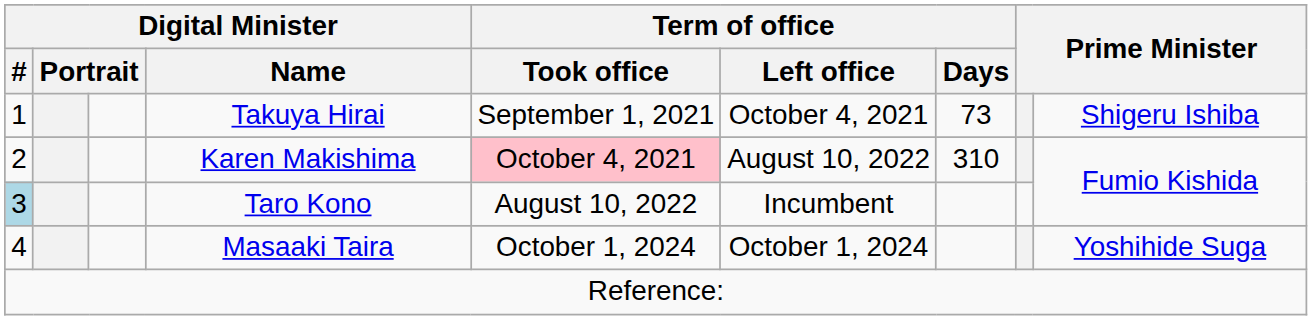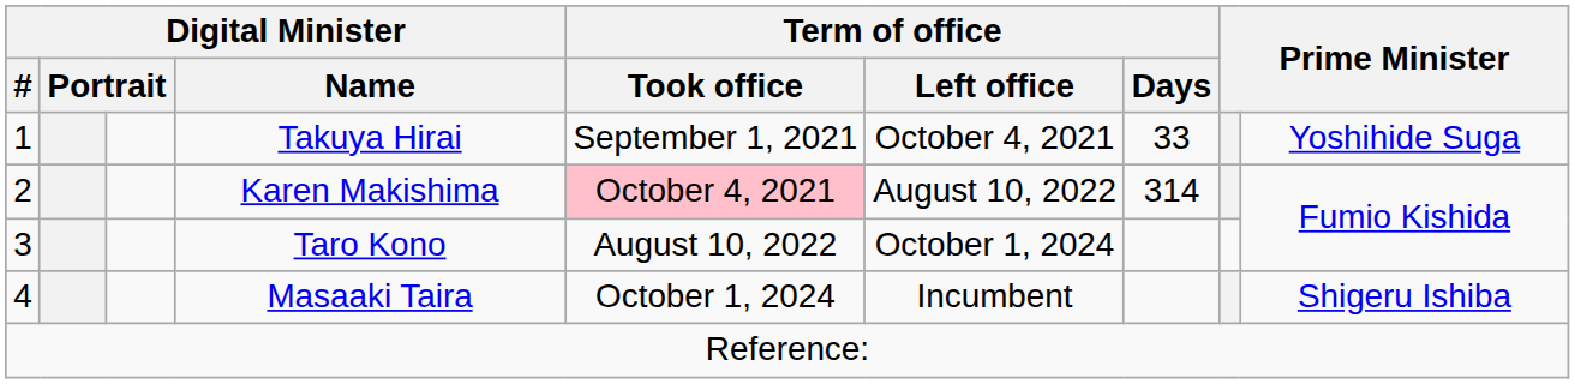Takuya Hirai | Term of office / Days: 73 -> 33
Takuya Hirai | column 9: Shigeru Ishiba -> Yoshihide Suga
Karen Makishima | Term of office / Days: 310 -> 314
Taro Kono | Digital Minister / #: lightblue background -> no background
Taro Kono | Term of office / Left office: Incumbent -> October 1, 2024
Masaaki Taira | Term of office / Left office: October 1, 2024 -> Incumbent
Masaaki Taira | column 9: Yoshihide Suga -> Shigeru Ishiba
